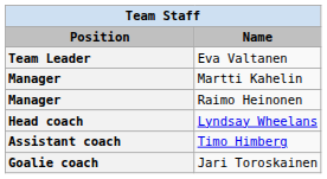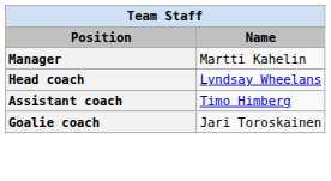- row: Team Leader | Eva Valtanen
- row: Manager | Raimo Heinonen
